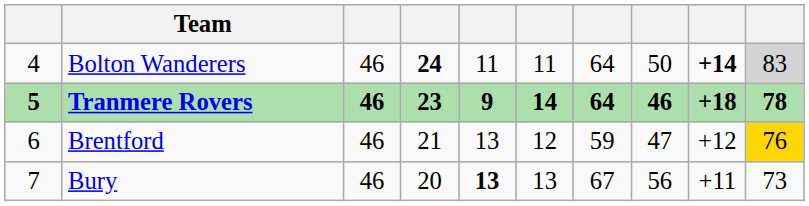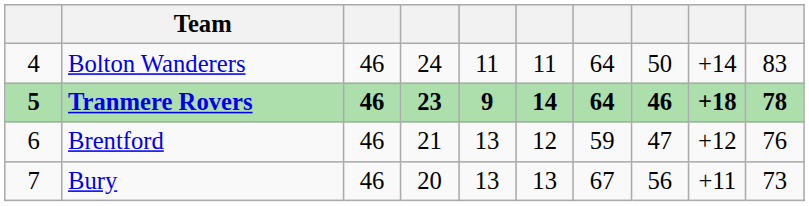Bolton Wanderers | column 4: bold -> normal
Bolton Wanderers | column 9: bold -> normal
Bolton Wanderers | column 10: lightgrey background -> no background
Brentford | column 10: gold background -> no background
Bury | column 5: bold -> normal
